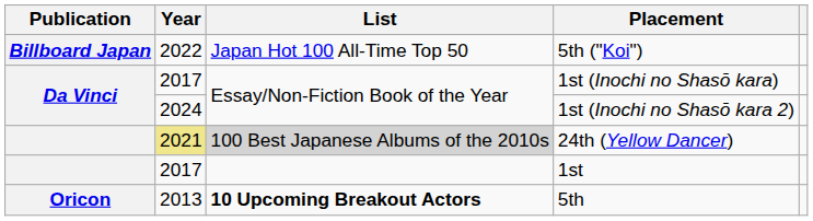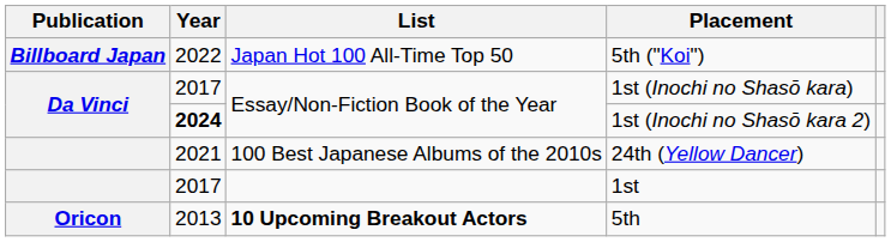1st (Inochi no Shasō kara 2) | Year: normal -> bold
24th (Yellow Dancer) | Year: khaki background -> no background
24th (Yellow Dancer) | List: lightgrey background -> no background
